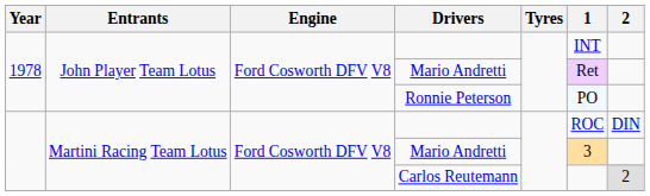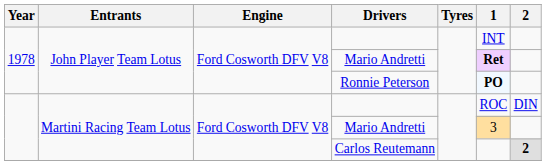1978 / Mario Andretti | 1: normal -> bold
Ronnie Peterson | 1: normal -> bold
Carlos Reutemann | 2: normal -> bold
